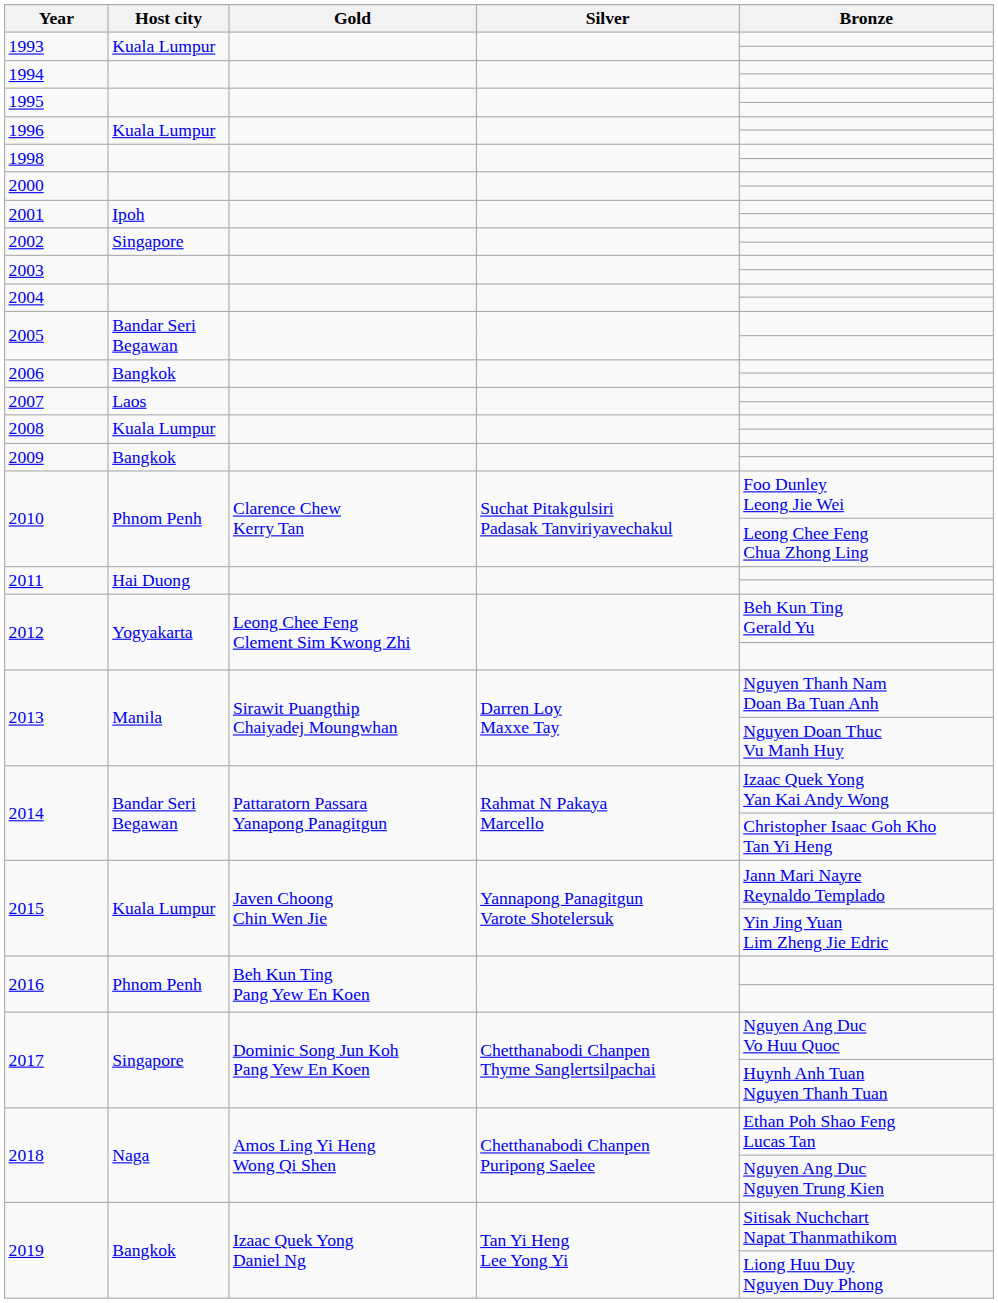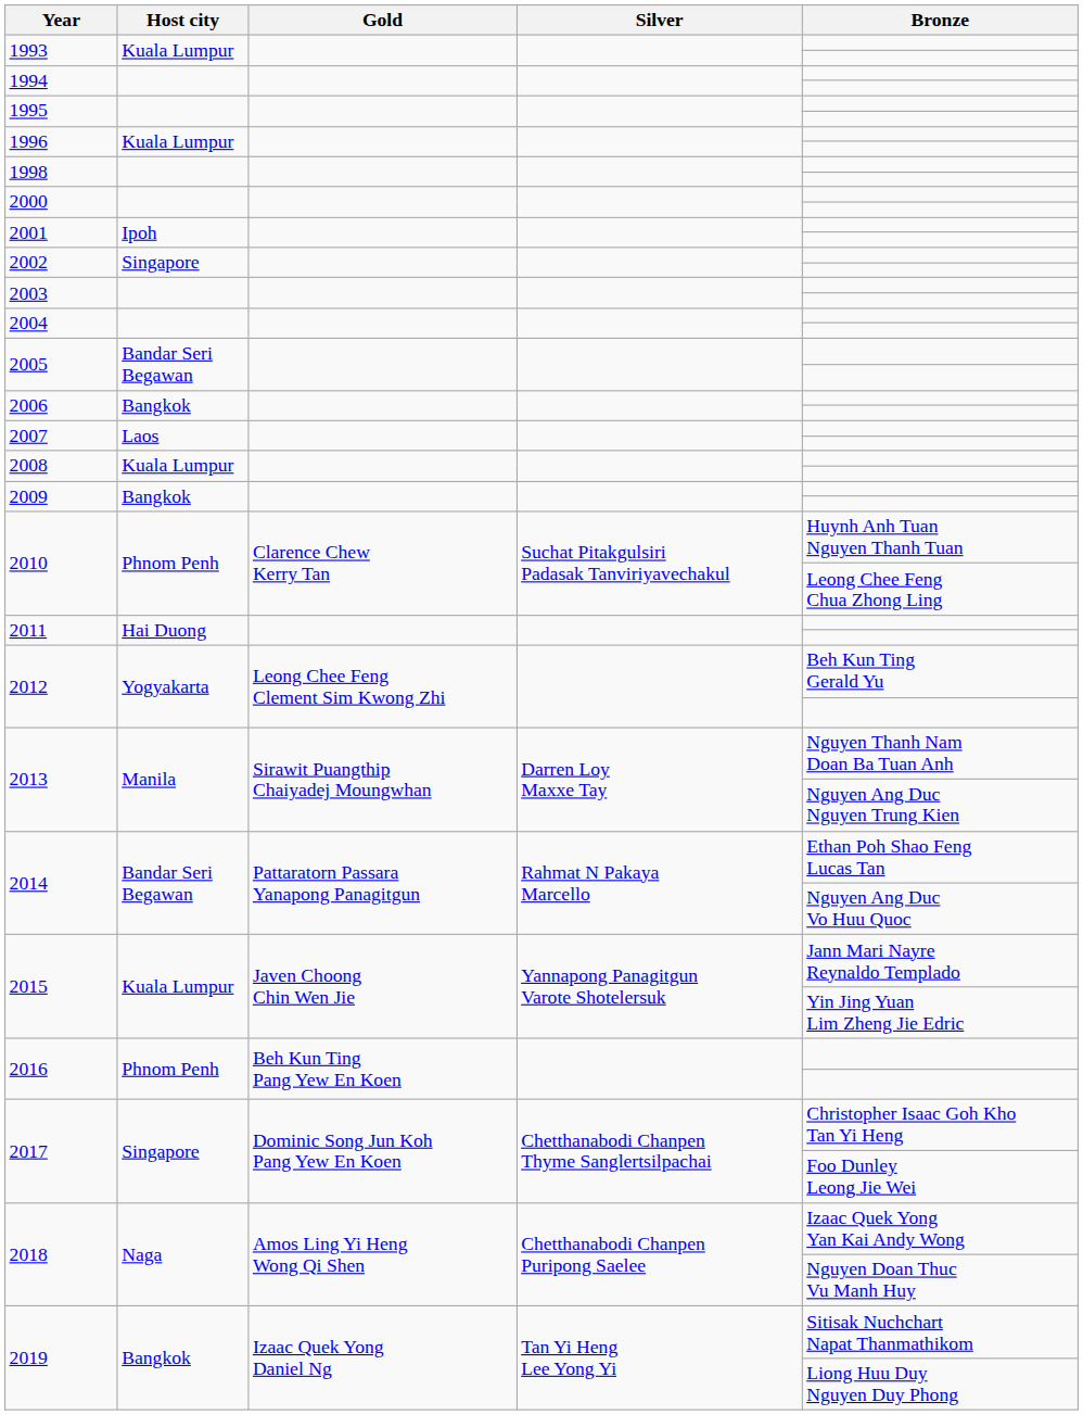row 32 | Bronze: Foo Dunley Leong Jie Wei -> Huynh Anh Tuan Nguyen Thanh Tuan
row 39 | Bronze: Nguyen Doan Thuc Vu Manh Huy -> Nguyen Ang Duc Nguyen Trung Kien
row 40 | Bronze: Izaac Quek Yong Yan Kai Andy Wong -> Ethan Poh Shao Feng Lucas Tan
row 41 | Bronze: Christopher Isaac Goh Kho Tan Yi Heng -> Nguyen Ang Duc Vo Huu Quoc
row 46 | Bronze: Nguyen Ang Duc Vo Huu Quoc -> Christopher Isaac Goh Kho Tan Yi Heng
row 47 | Bronze: Huynh Anh Tuan Nguyen Thanh Tuan -> Foo Dunley Leong Jie Wei
row 48 | Bronze: Ethan Poh Shao Feng Lucas Tan -> Izaac Quek Yong Yan Kai Andy Wong
row 49 | Bronze: Nguyen Ang Duc Nguyen Trung Kien -> Nguyen Doan Thuc Vu Manh Huy
